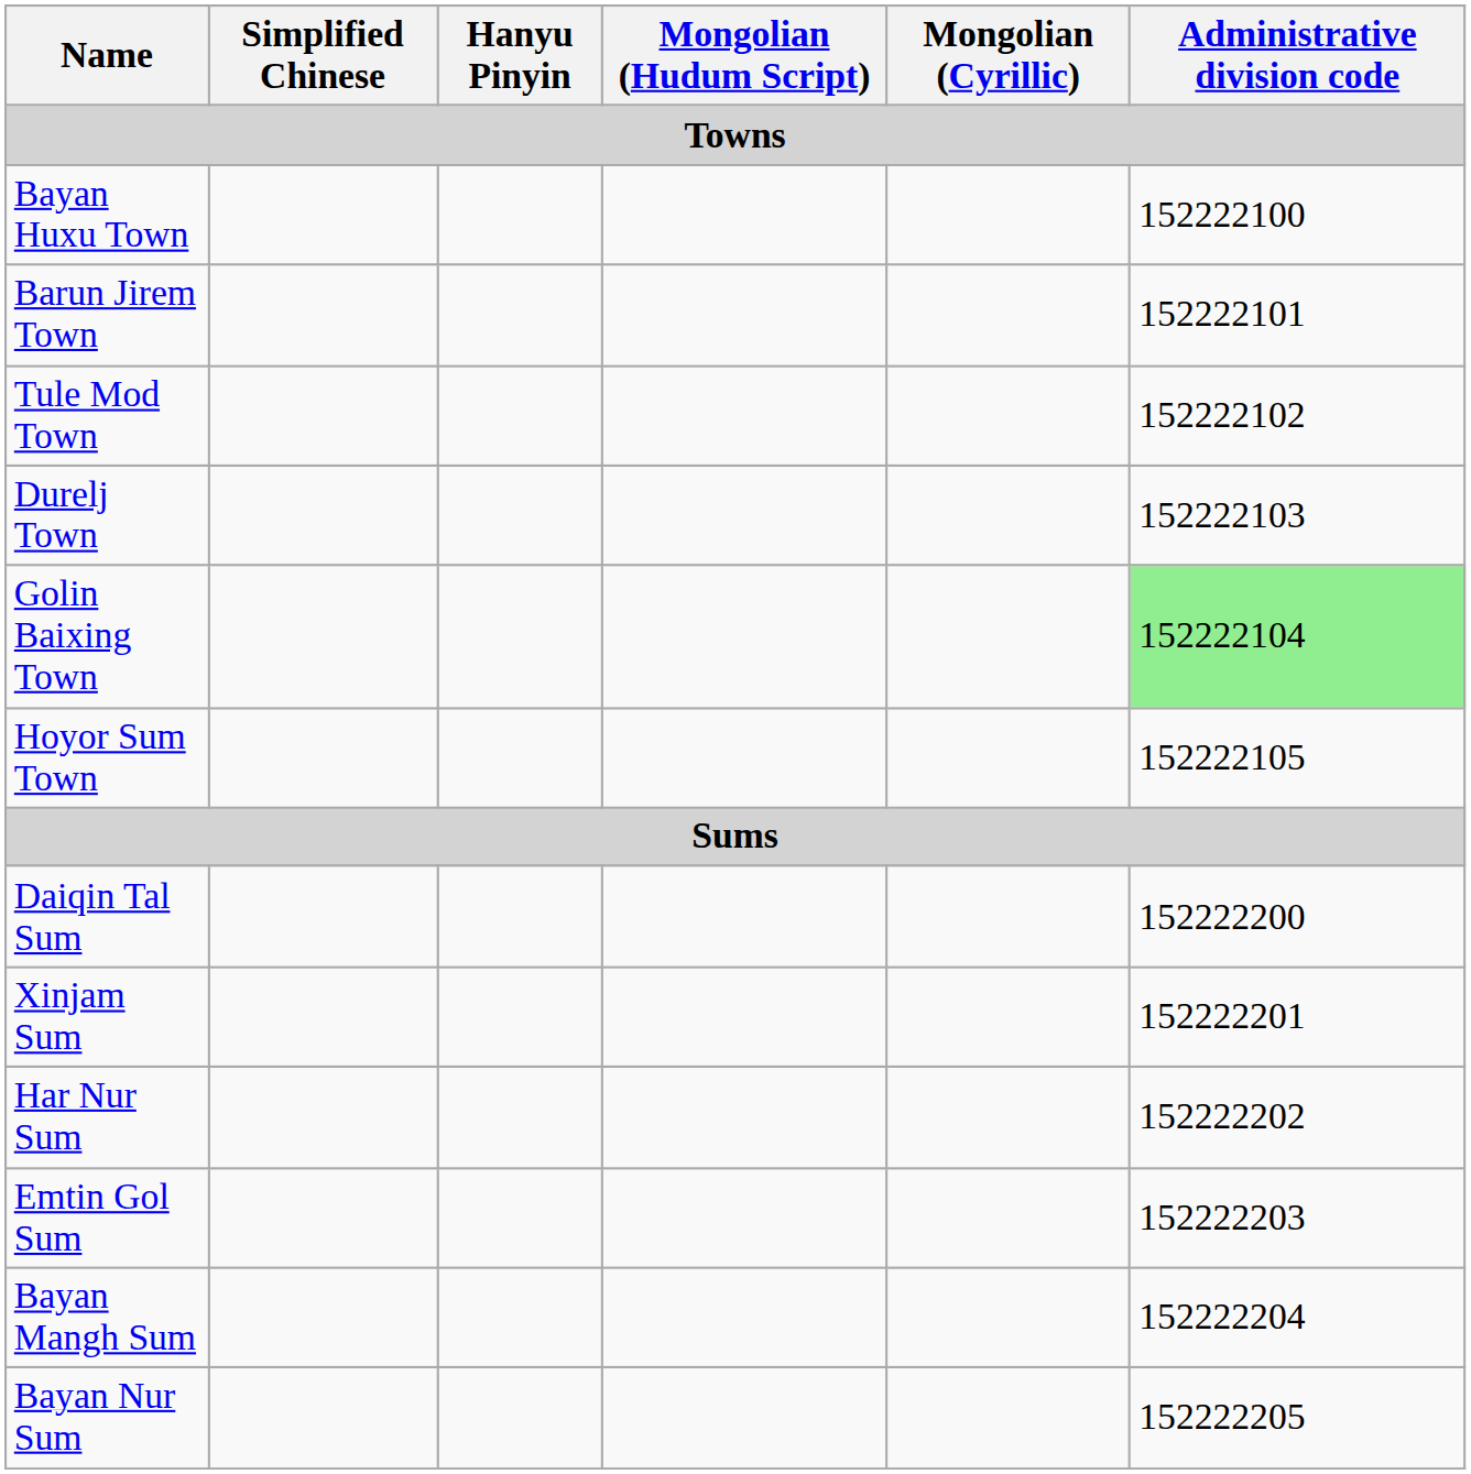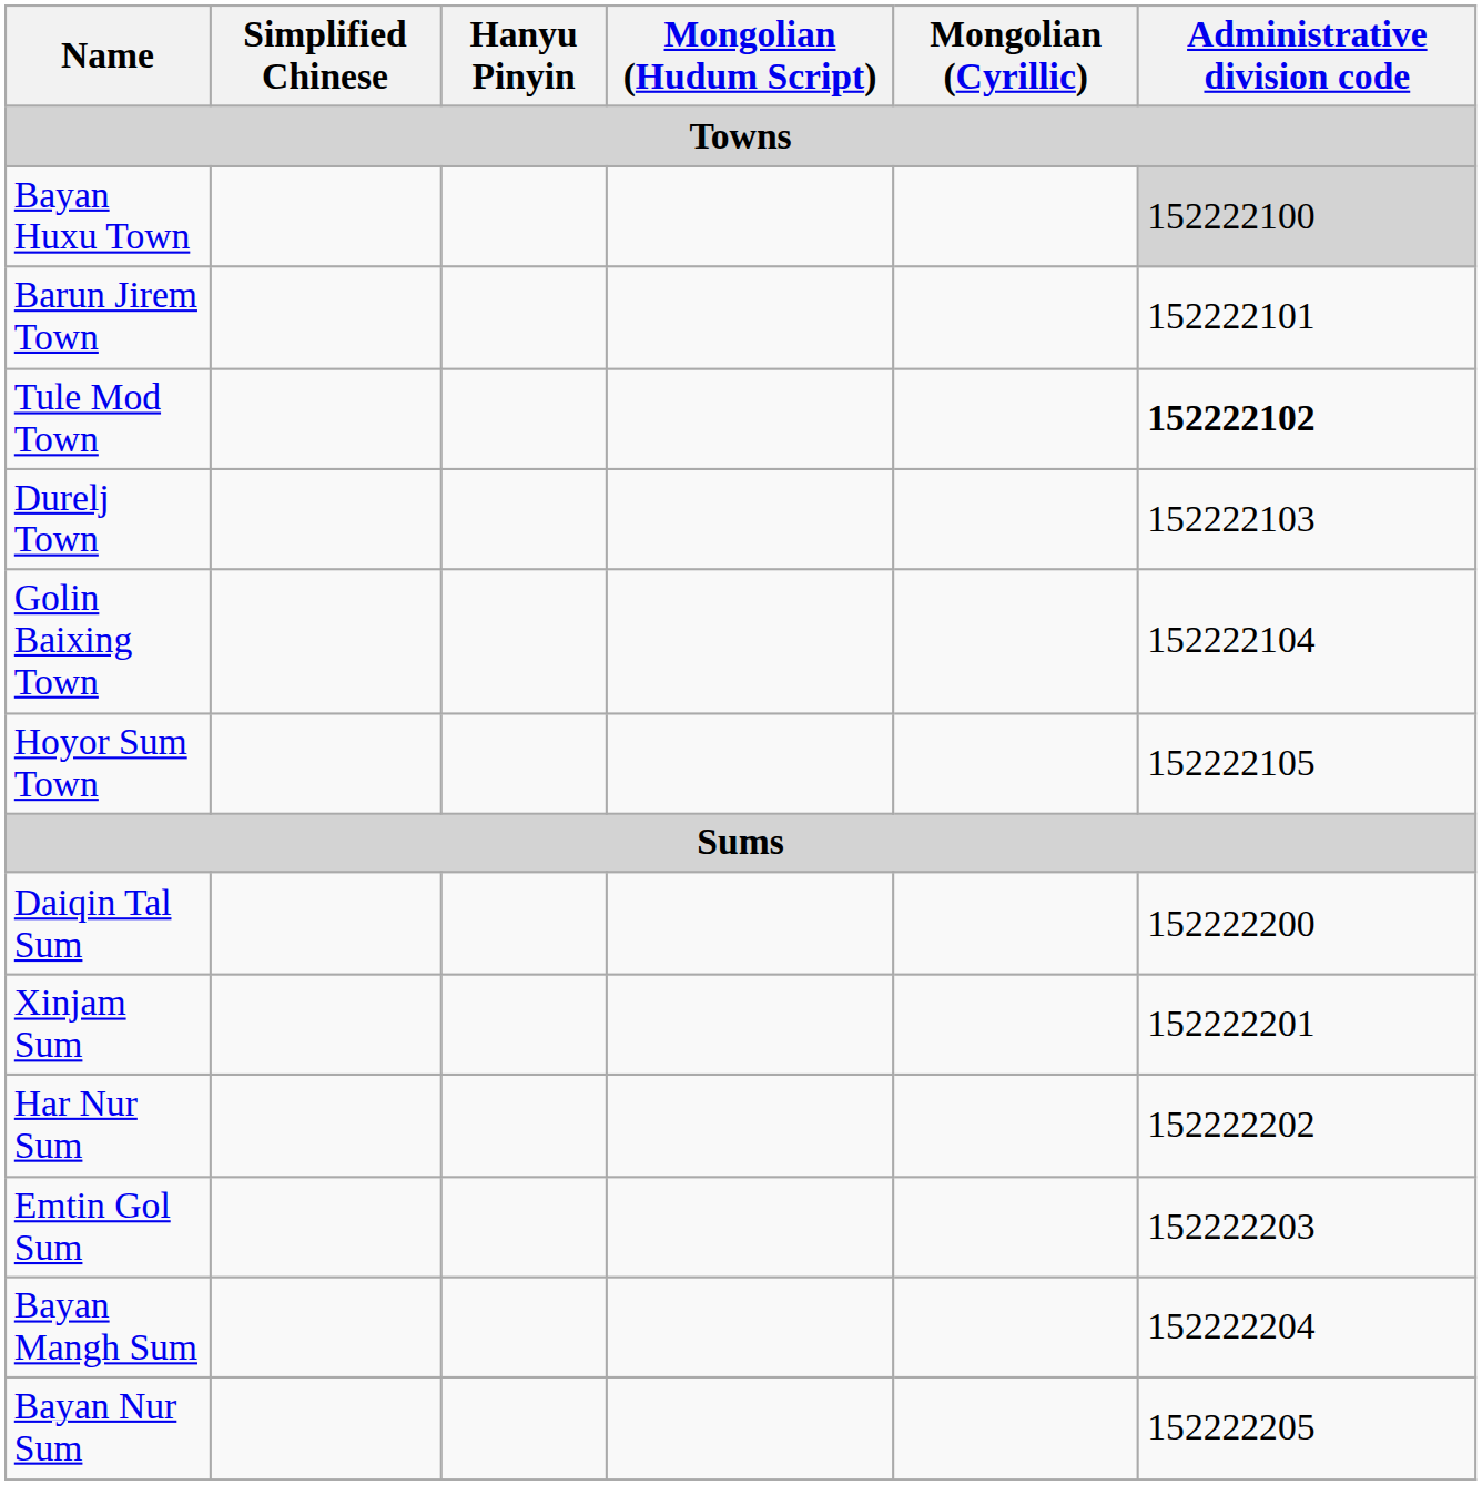Bayan Huxu Town | Administrative division code: no background -> lightgrey background
Tule Mod Town | Administrative division code: normal -> bold
Golin Baixing Town | Administrative division code: lightgreen background -> no background
